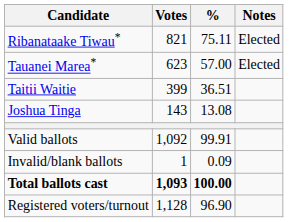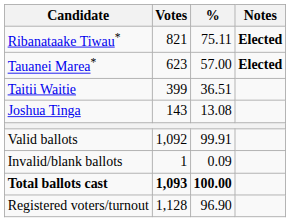Ribanataake Tiwau* | Notes: normal -> bold
Tauanei Marea* | Notes: normal -> bold
